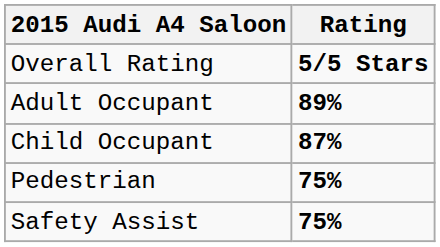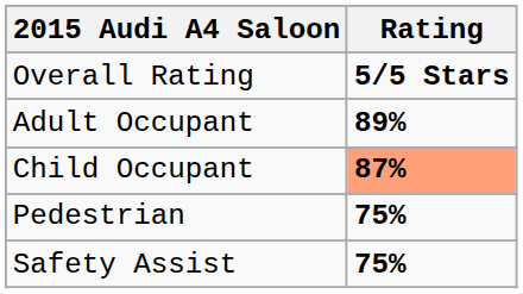Child Occupant | Rating: no background -> lightsalmon background
